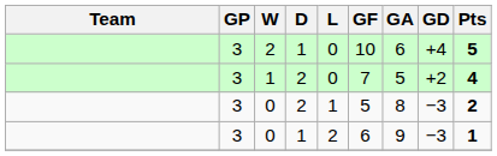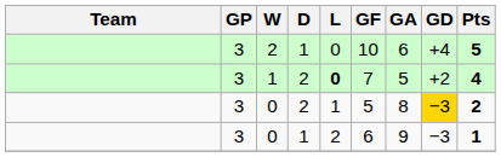row 3 | L: normal -> bold
row 4 | GD: no background -> gold background
